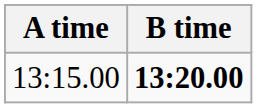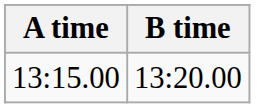13:15.00 | B time: bold -> normal
